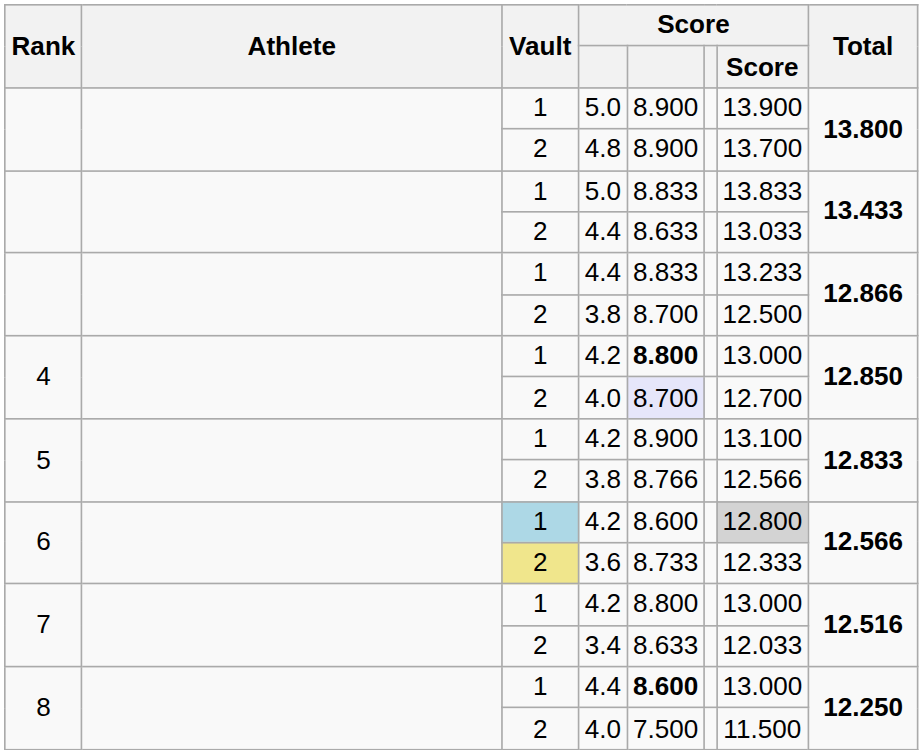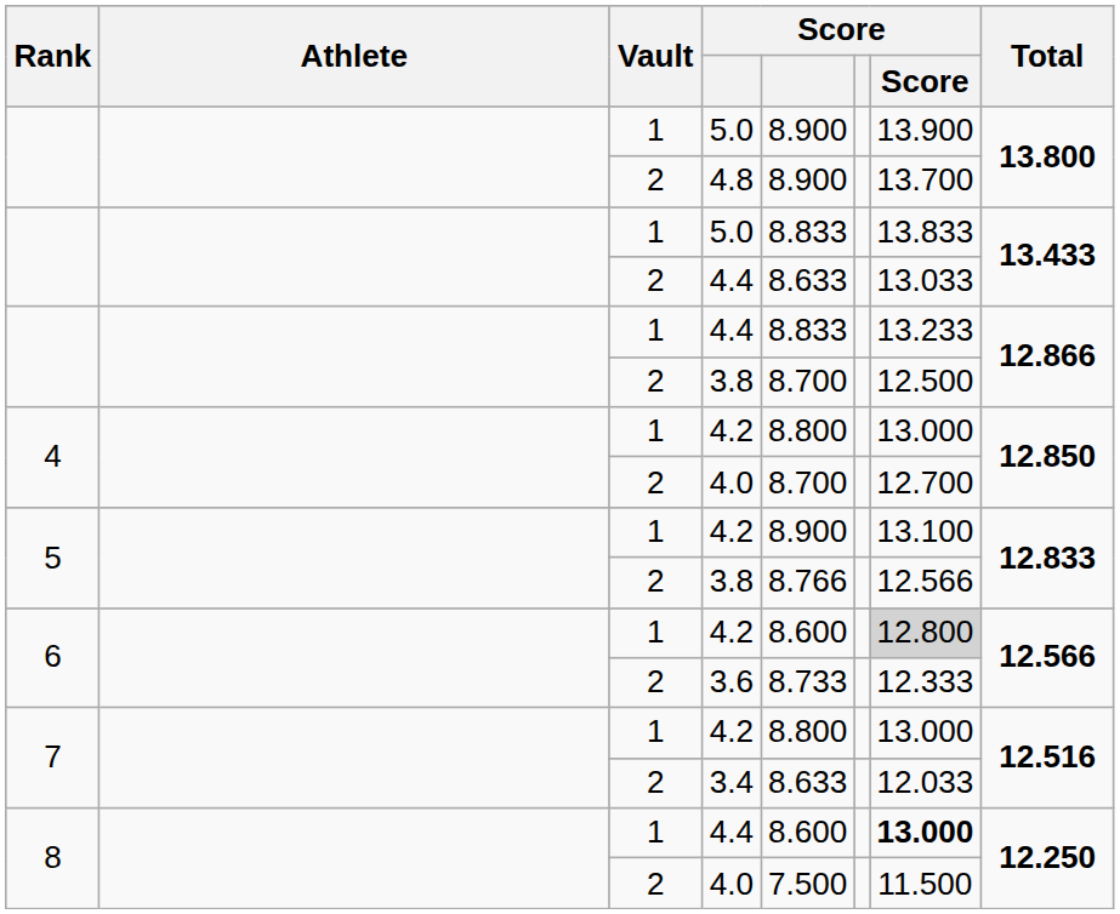4 / 4.2 | column 5: bold -> normal
4 / 4.0 | column 5: lavender background -> no background
6 / 4.2 | Vault: lightblue background -> no background
3.6 | Vault: khaki background -> no background
8 / 4.4 | column 5: bold -> normal
8 / 4.4 | column 7: normal -> bold
